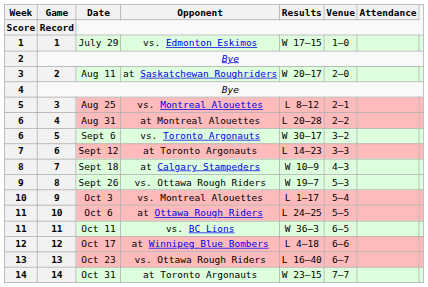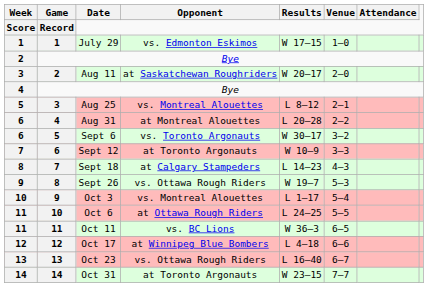Sept 12 | Results: L 14–23 -> W 10–9
Sept 18 | Results: W 10–9 -> L 14–23
